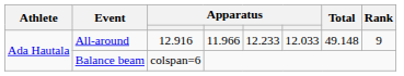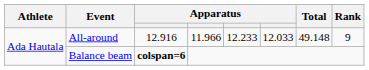Balance beam | column 3: normal -> bold
